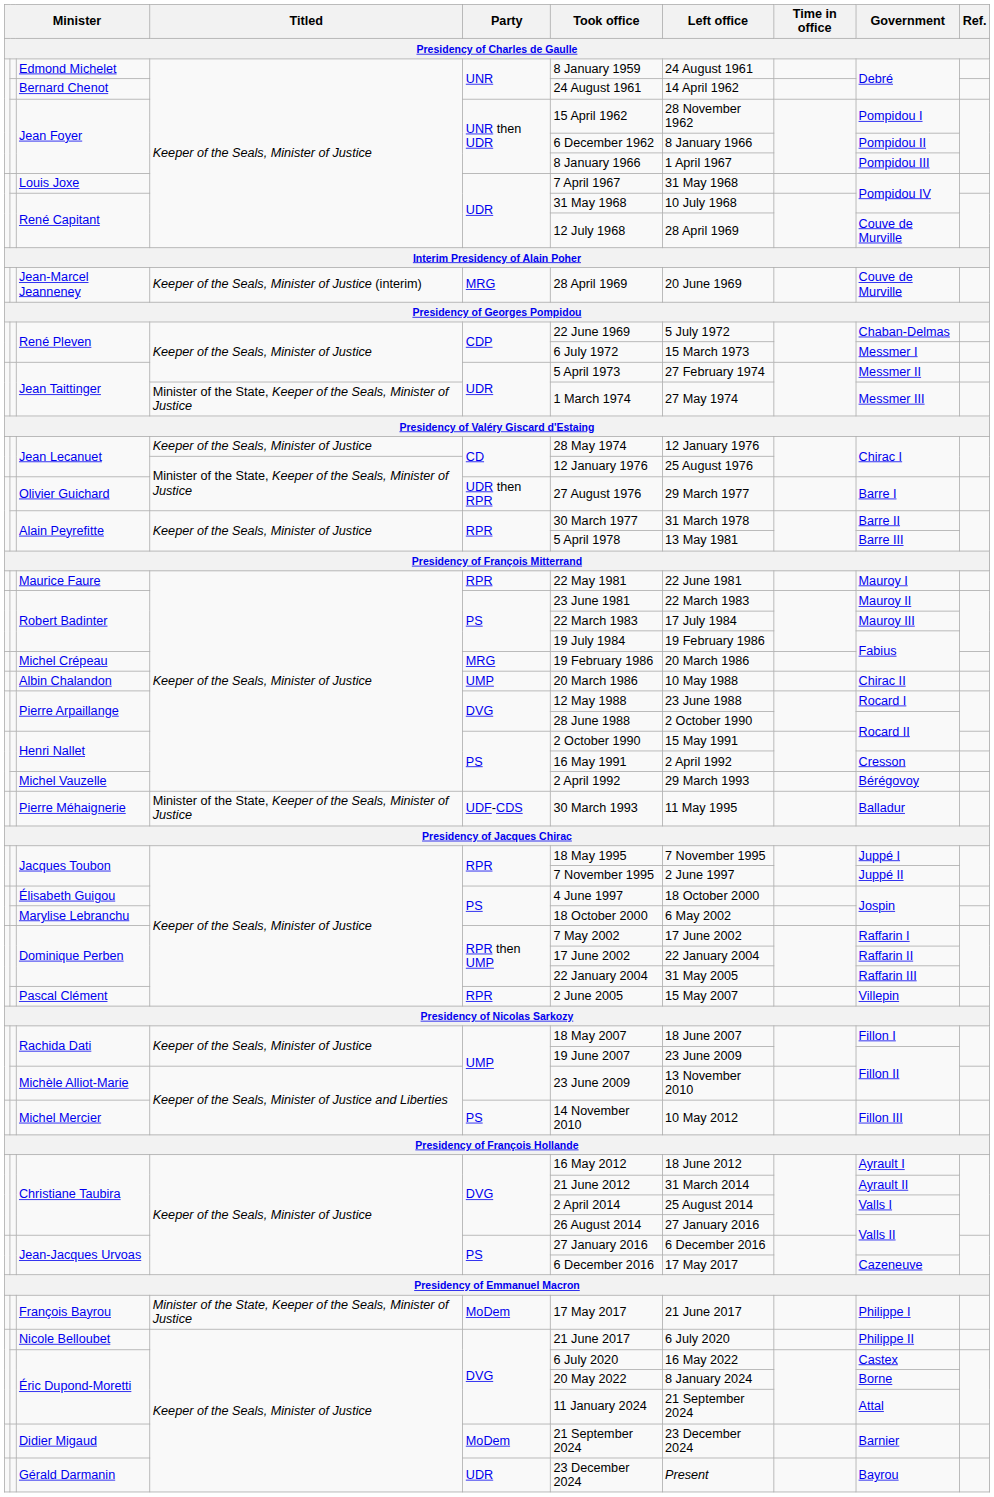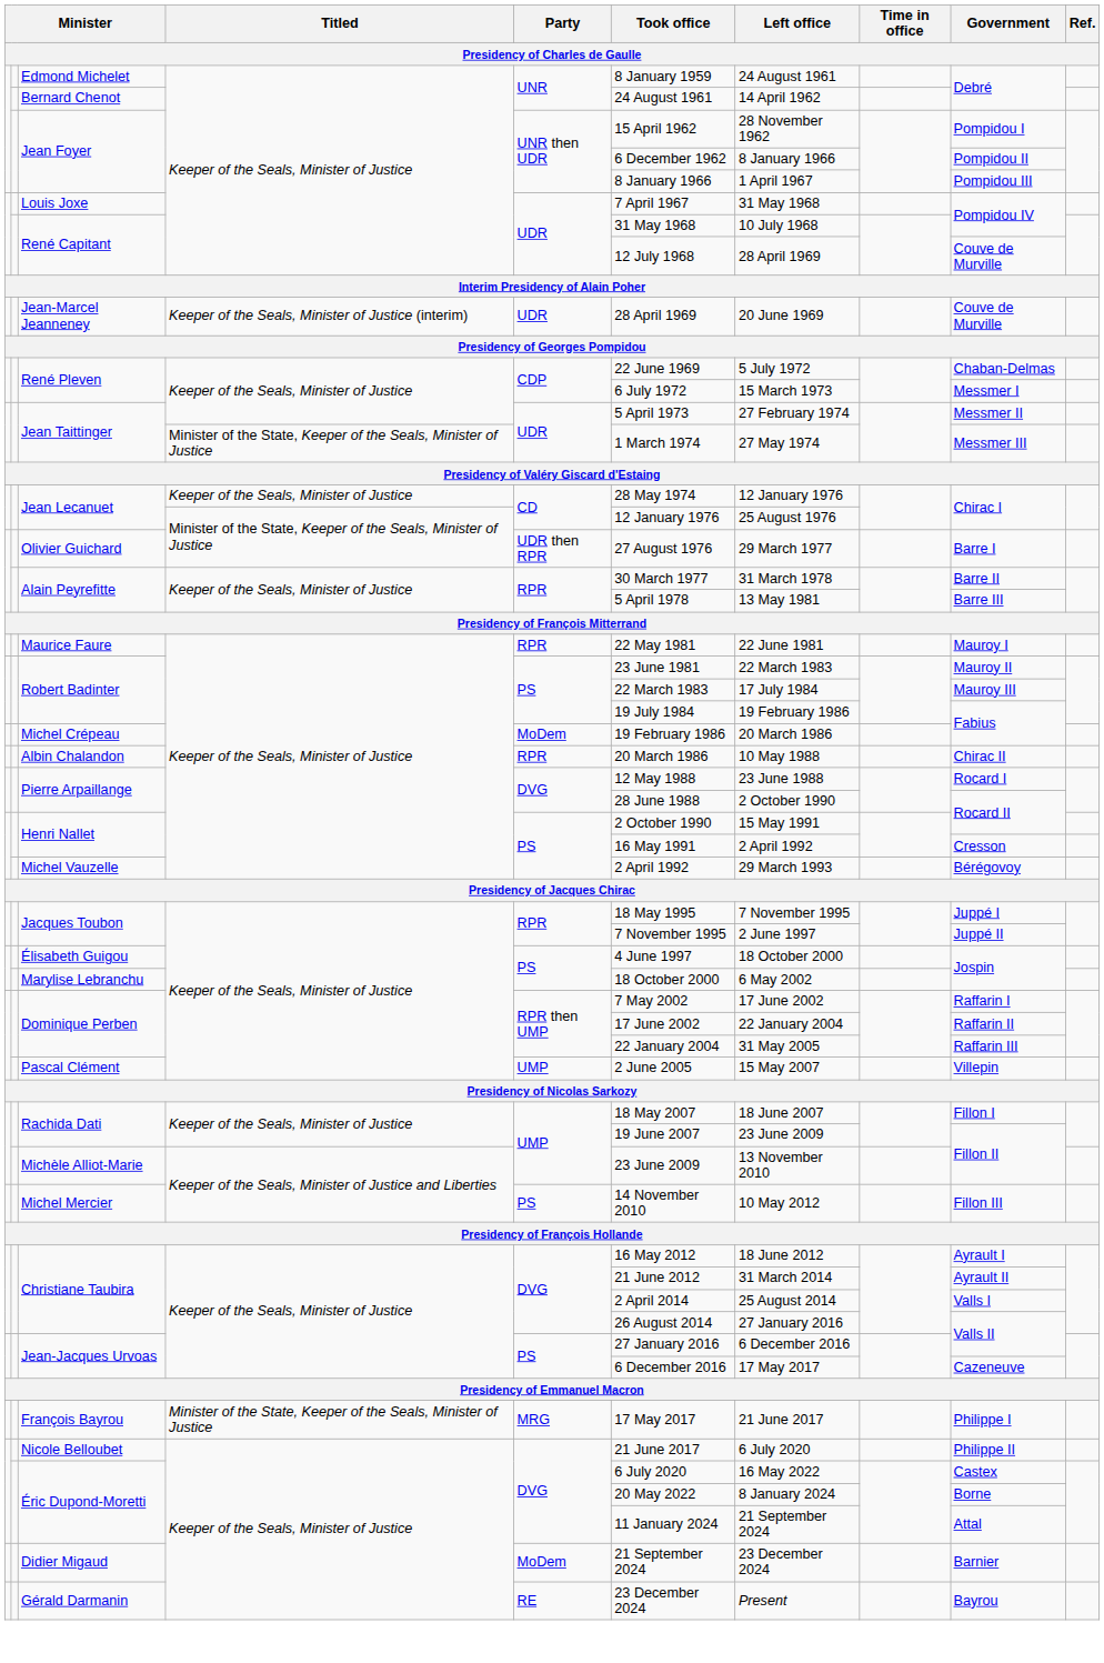Jean-Marcel Jeanneney | Party: MRG -> UDR
Michel Crépeau | Party: MRG -> MoDem
Albin Chalandon | Party: UMP -> RPR
- row: Pierre Méhaignerie | Minister of the State, Keeper of the Seals, Minister of Justice | UDF-CDS | 30 March 1993 | 11 May 1995 | Balladur
Pascal Clément | Party: RPR -> UMP
François Bayrou | Party: MoDem -> MRG
Gérald Darmanin | Party: UDR -> RE
